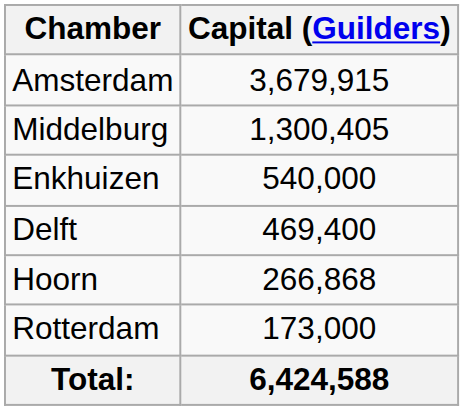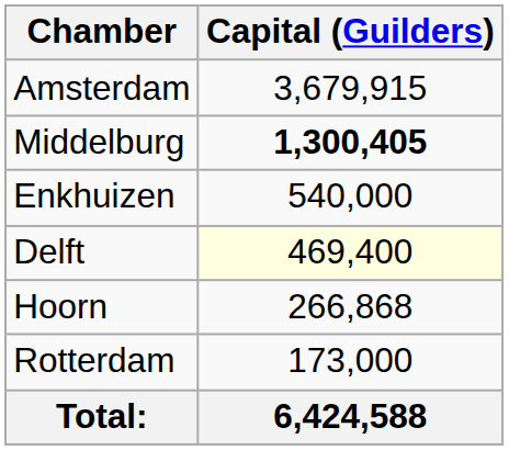Middelburg | Capital (Guilders): normal -> bold
Delft | Capital (Guilders): no background -> lightyellow background
